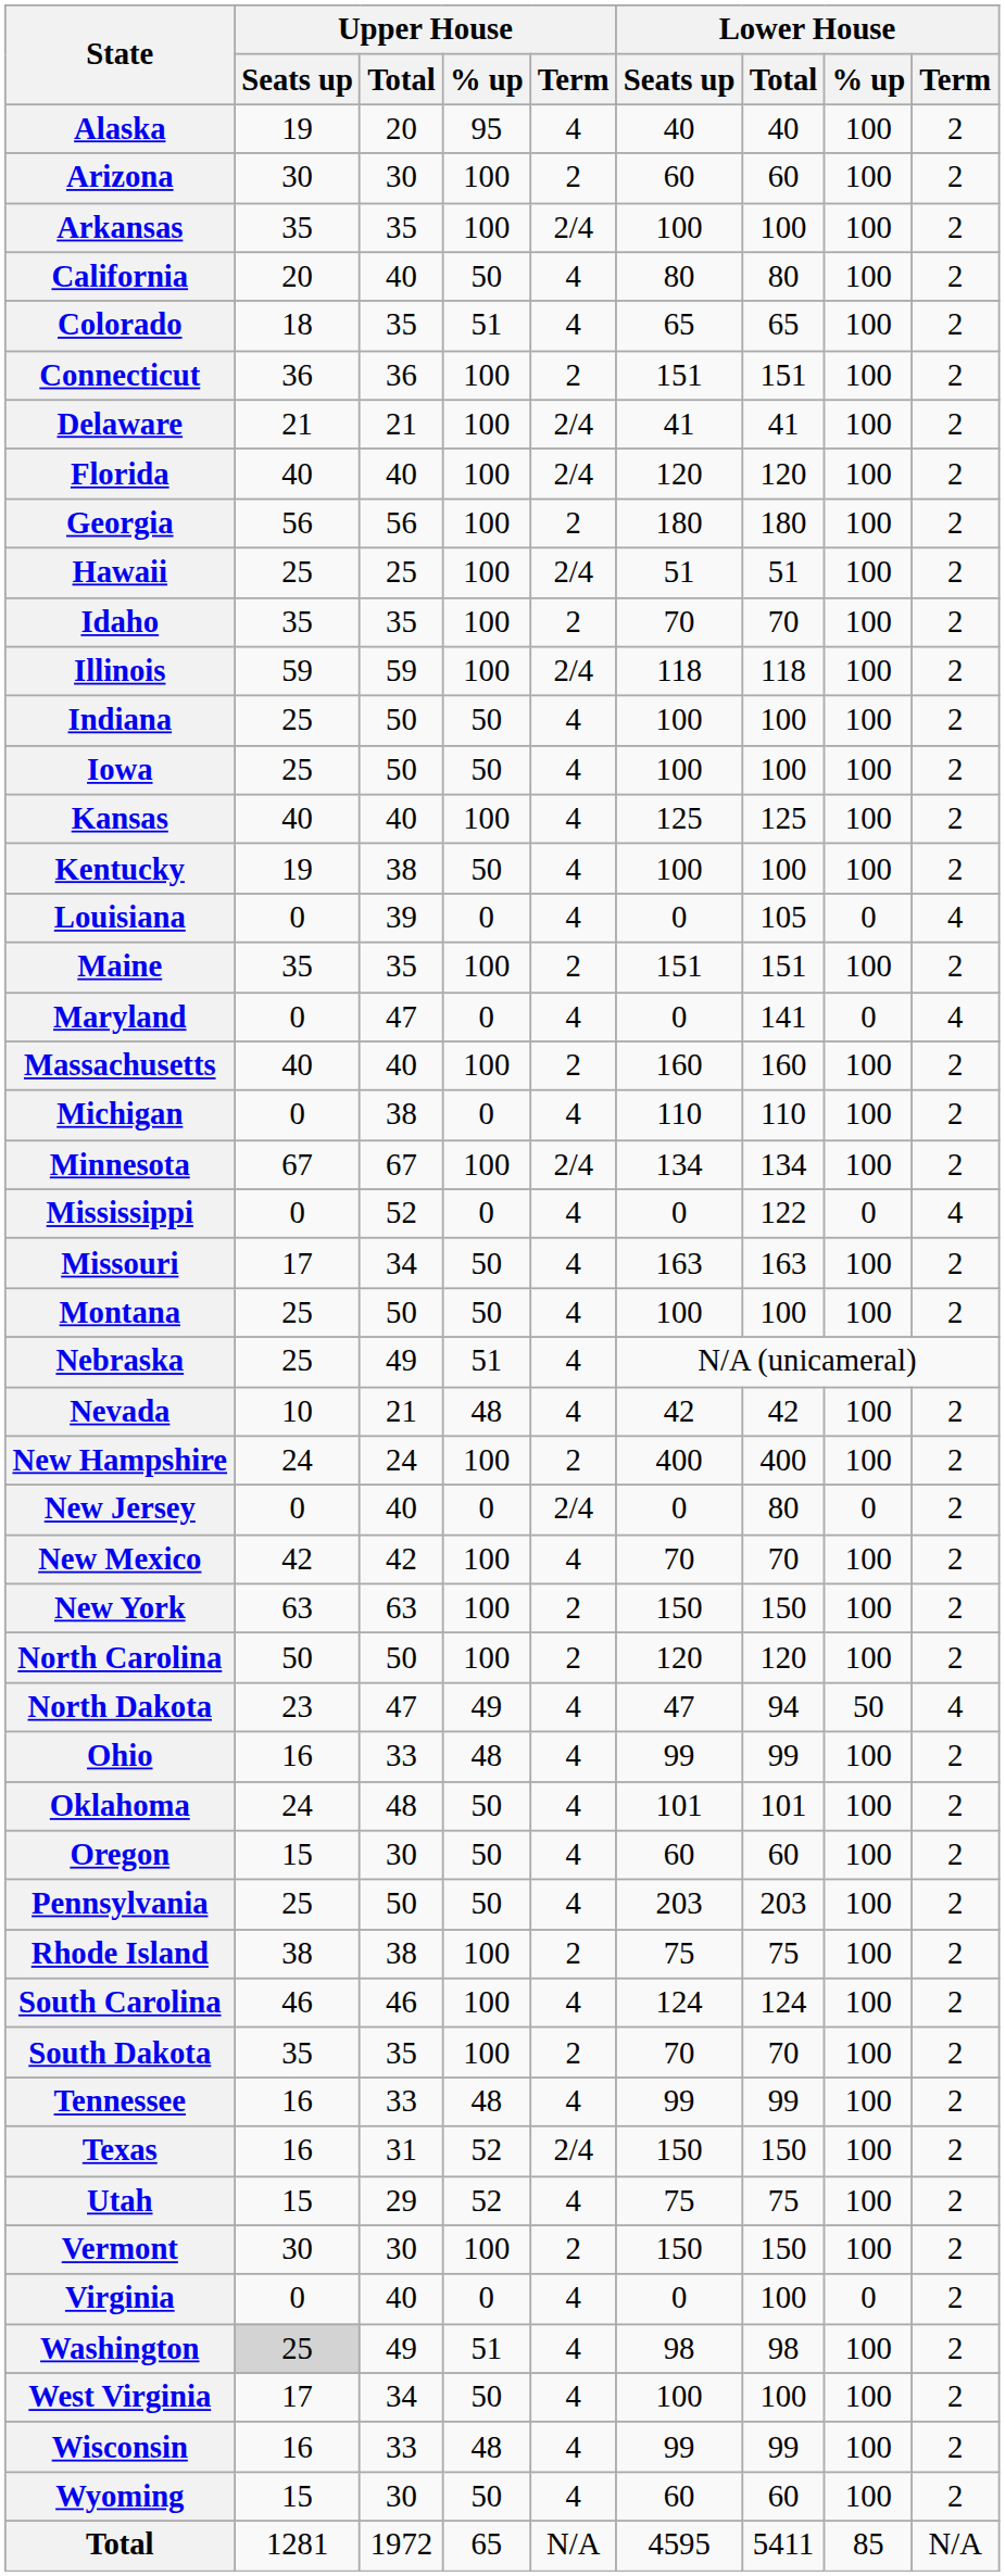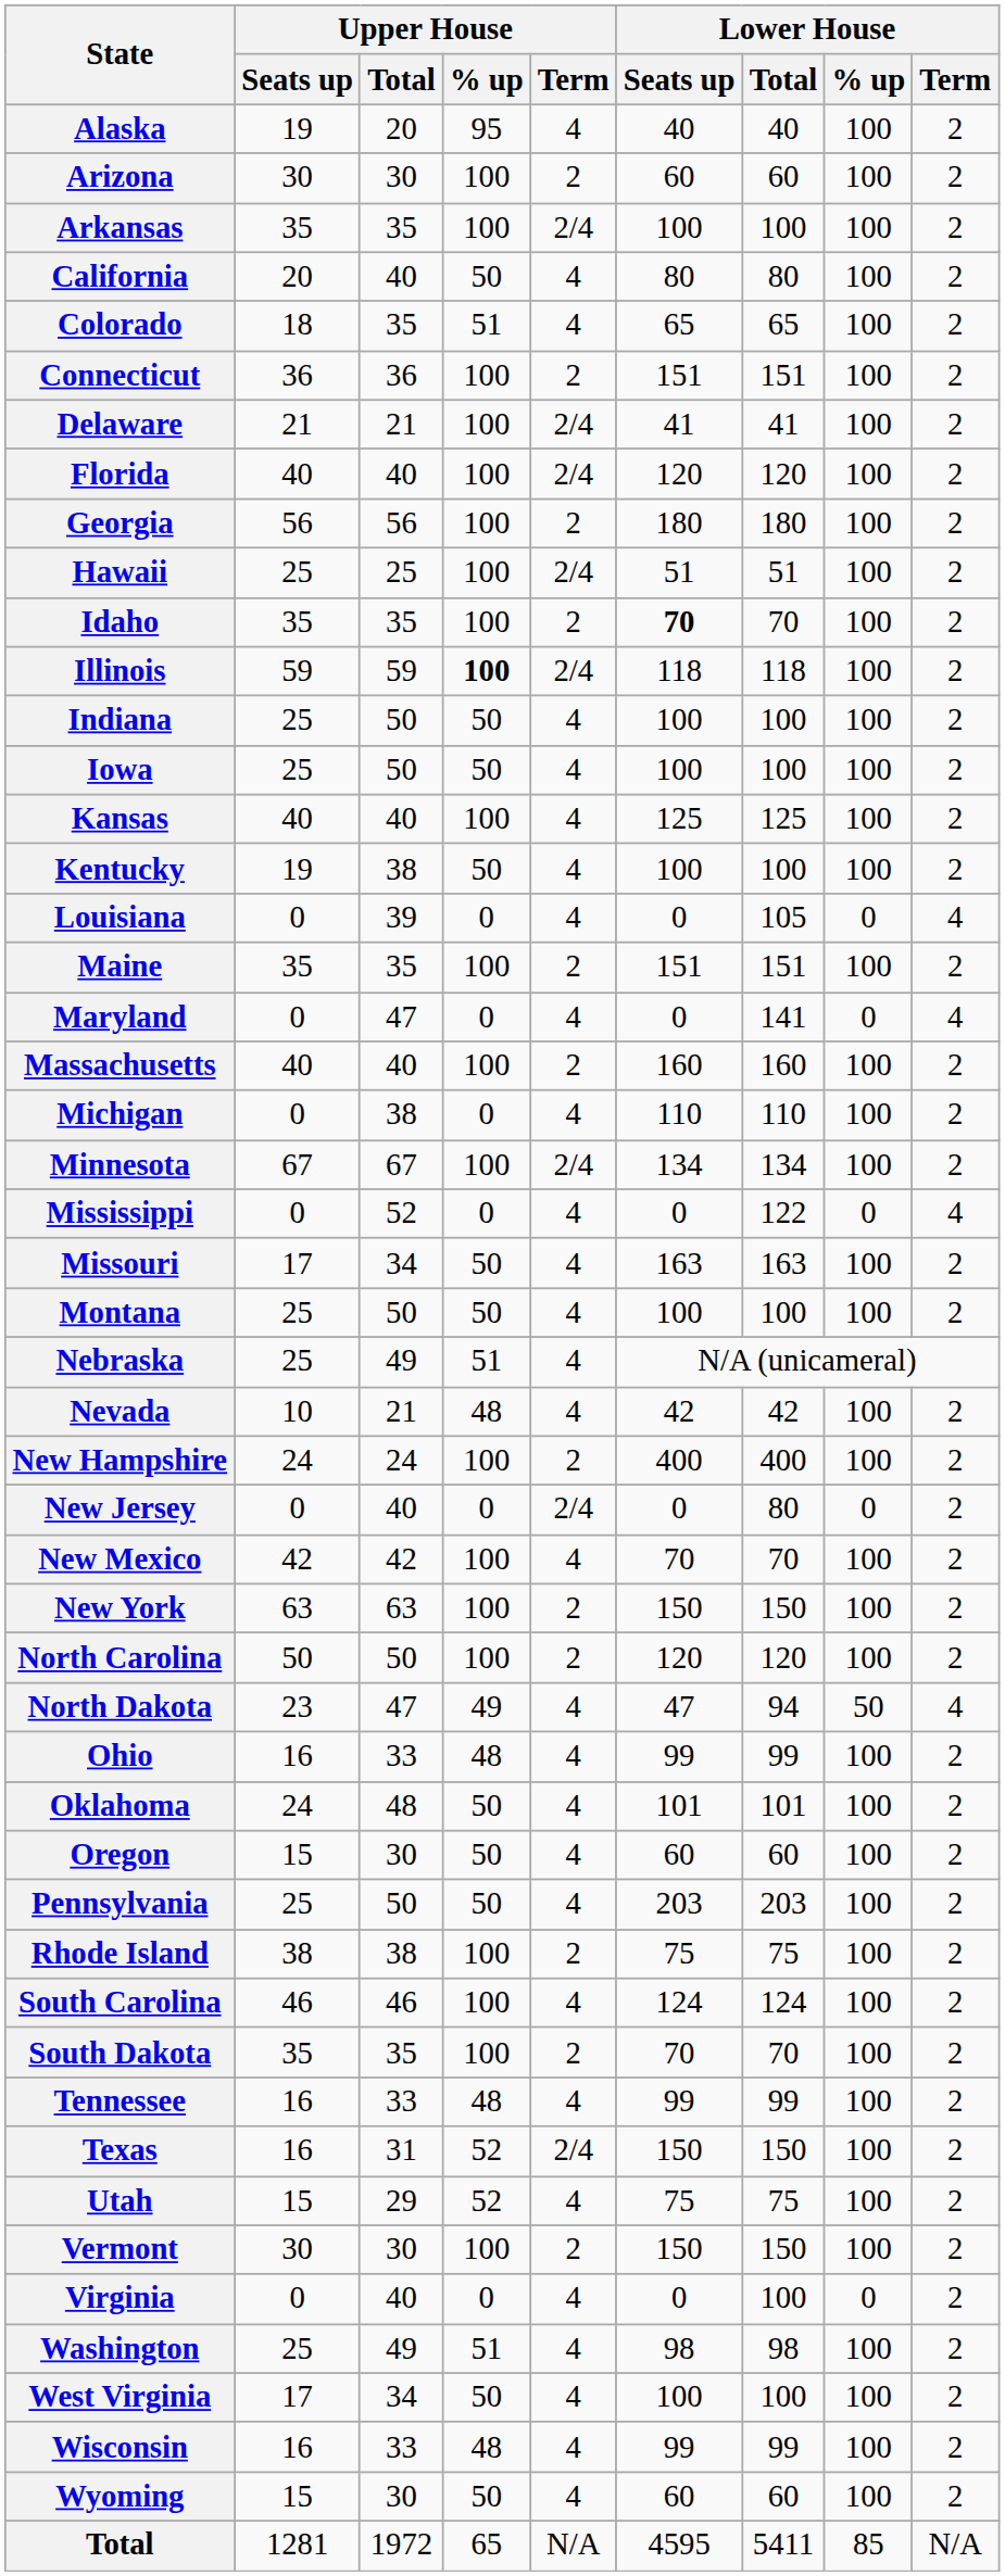Idaho | Lower House / Seats up: normal -> bold
Illinois | Upper House / % up: normal -> bold
Washington | Upper House / Seats up: lightgrey background -> no background
